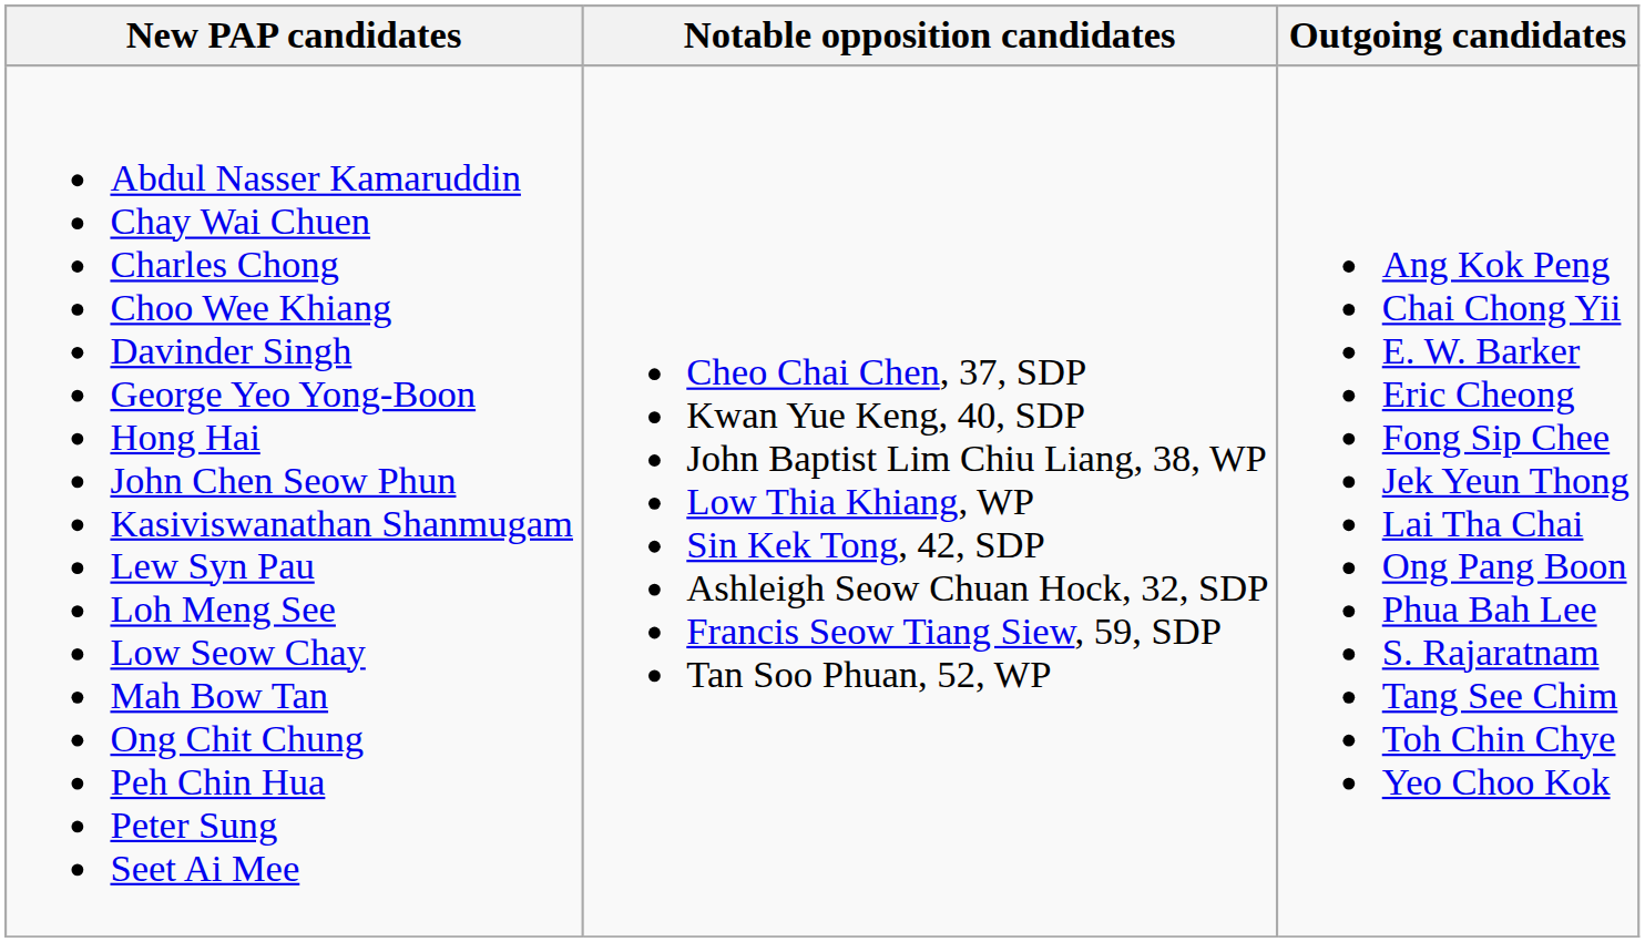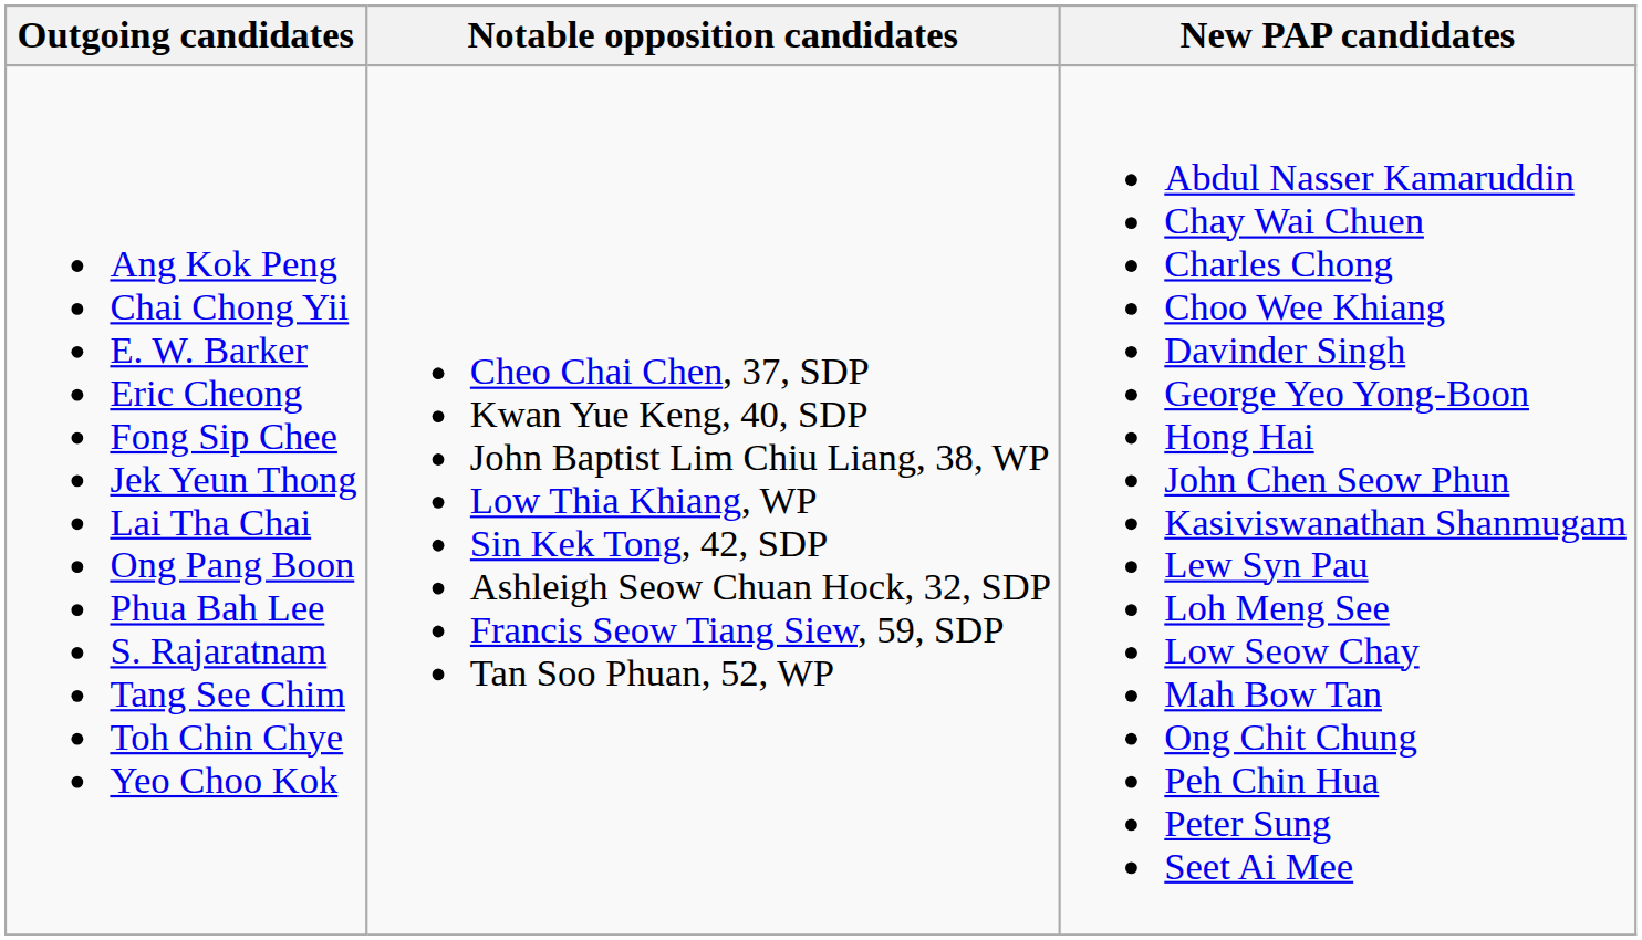columns swapped: New PAP candidates <-> Outgoing candidates
